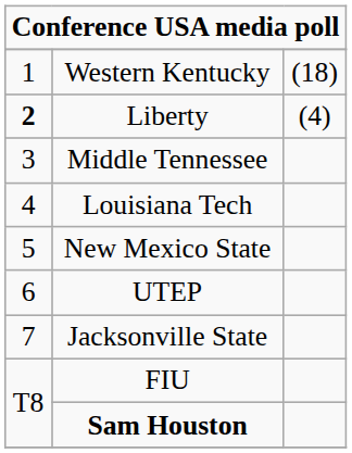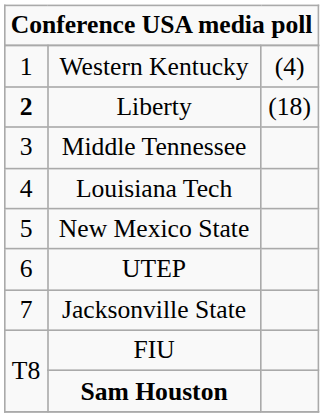Western Kentucky | column 3: (18) -> (4)
Liberty | column 3: (4) -> (18)
